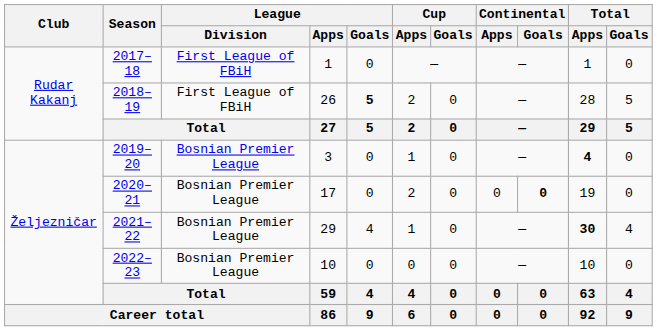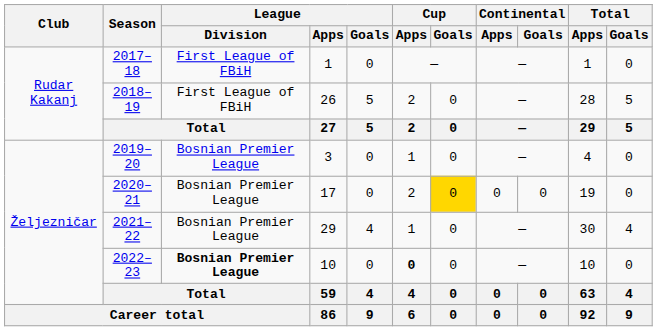2018–19 | League / Goals: bold -> normal
2019–20 | Total / Apps: bold -> normal
2020–21 | Cup / Goals: no background -> gold background
2020–21 | Continental / Goals: bold -> normal
2021–22 | Total / Apps: bold -> normal
2022–23 | League / Division: normal -> bold
2022–23 | Cup / Apps: normal -> bold
